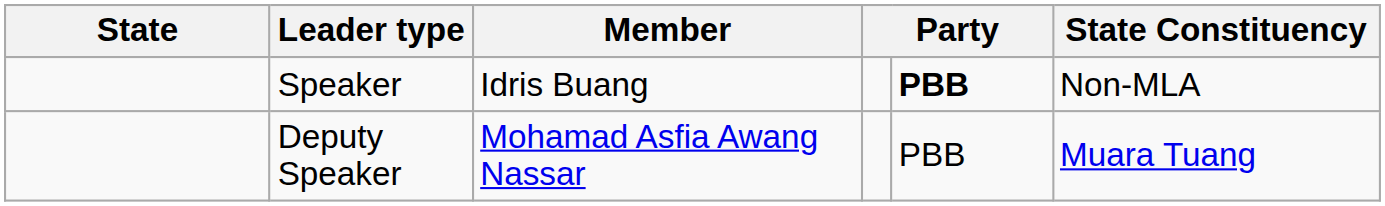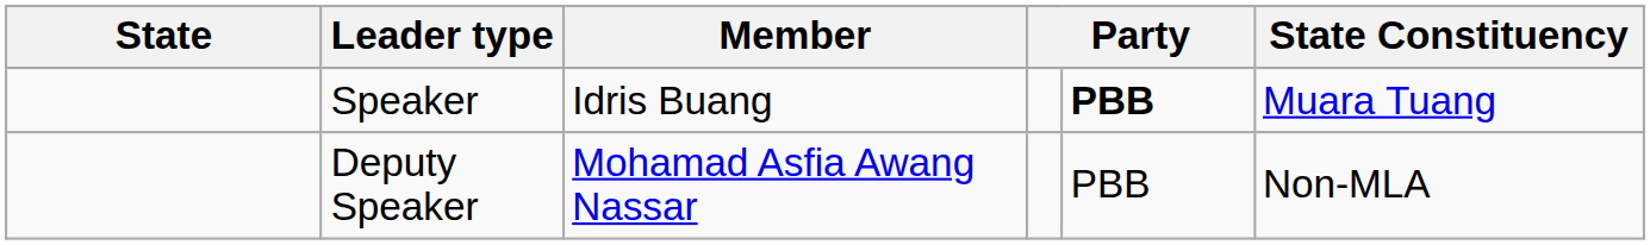Speaker | State Constituency: Non-MLA -> Muara Tuang
Deputy Speaker | State Constituency: Muara Tuang -> Non-MLA
